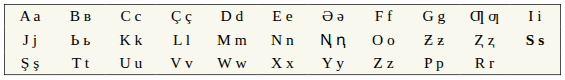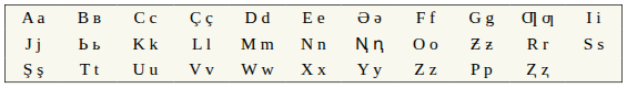J j | column 10: Ⱬ ⱬ -> R r
J j | column 11: bold -> normal
Ş ş | column 10: R r -> Ⱬ ⱬ
